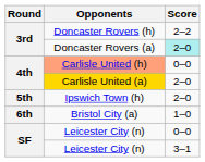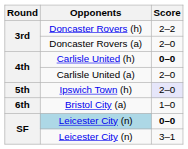Doncaster Rovers (a) | Score: paleturquoise background -> no background
Carlisle United (h) | Opponents: lightsalmon background -> no background
Carlisle United (h) | Score: normal -> bold
Carlisle United (a) | Opponents: gold background -> no background
Ipswich Town (h) | Score: no background -> lavender background
Leicester City (n) / 0–0 | Opponents: no background -> lightblue background
Leicester City (n) / 0–0 | Score: normal -> bold
